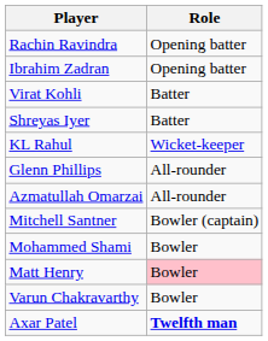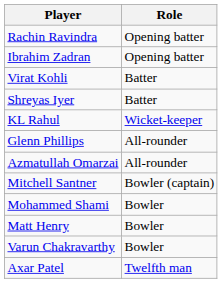Matt Henry | Role: pink background -> no background
Axar Patel | Role: bold -> normal
